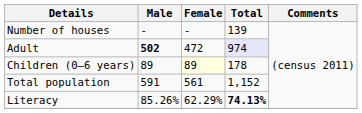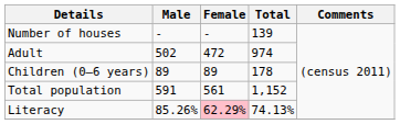Adult | Male: bold -> normal
Adult | Total: lavender background -> no background
Children (0–6 years) | Female: lightyellow background -> no background
Literacy | Female: no background -> pink background
Literacy | Total: bold -> normal
